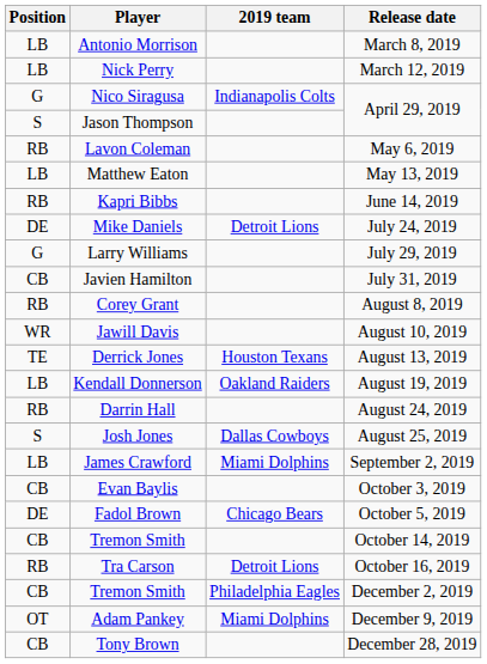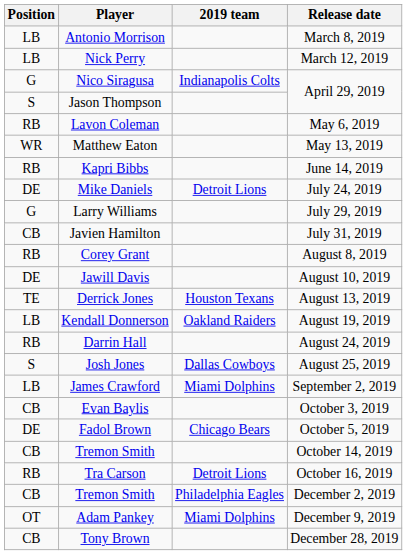Matthew Eaton | Position: LB -> WR
Jawill Davis | Position: WR -> DE
